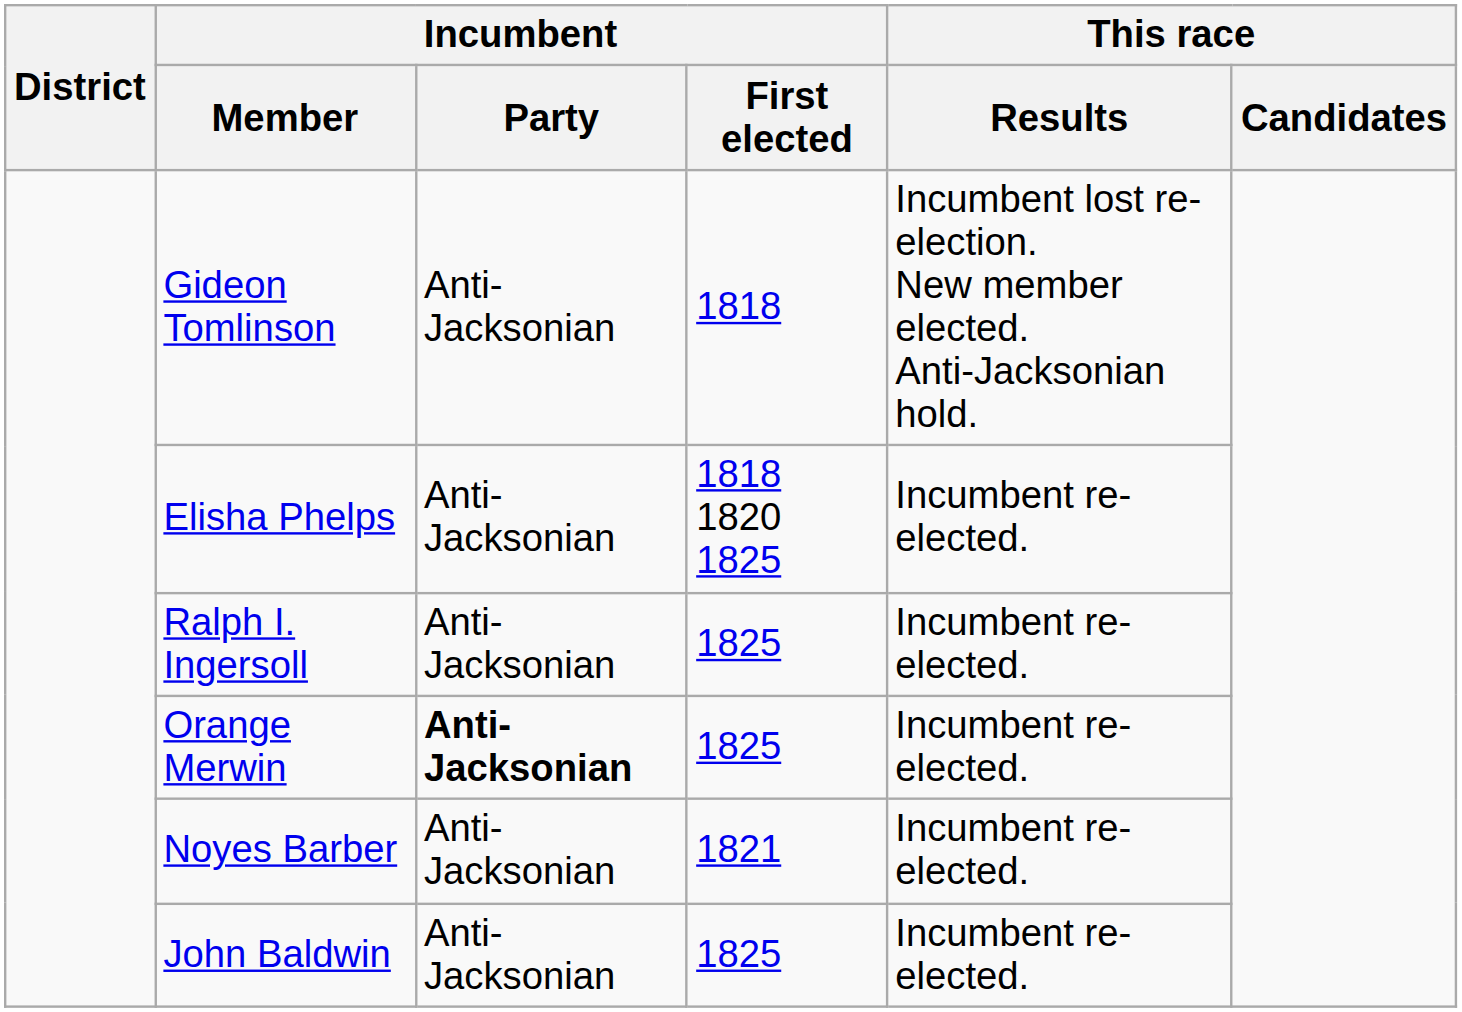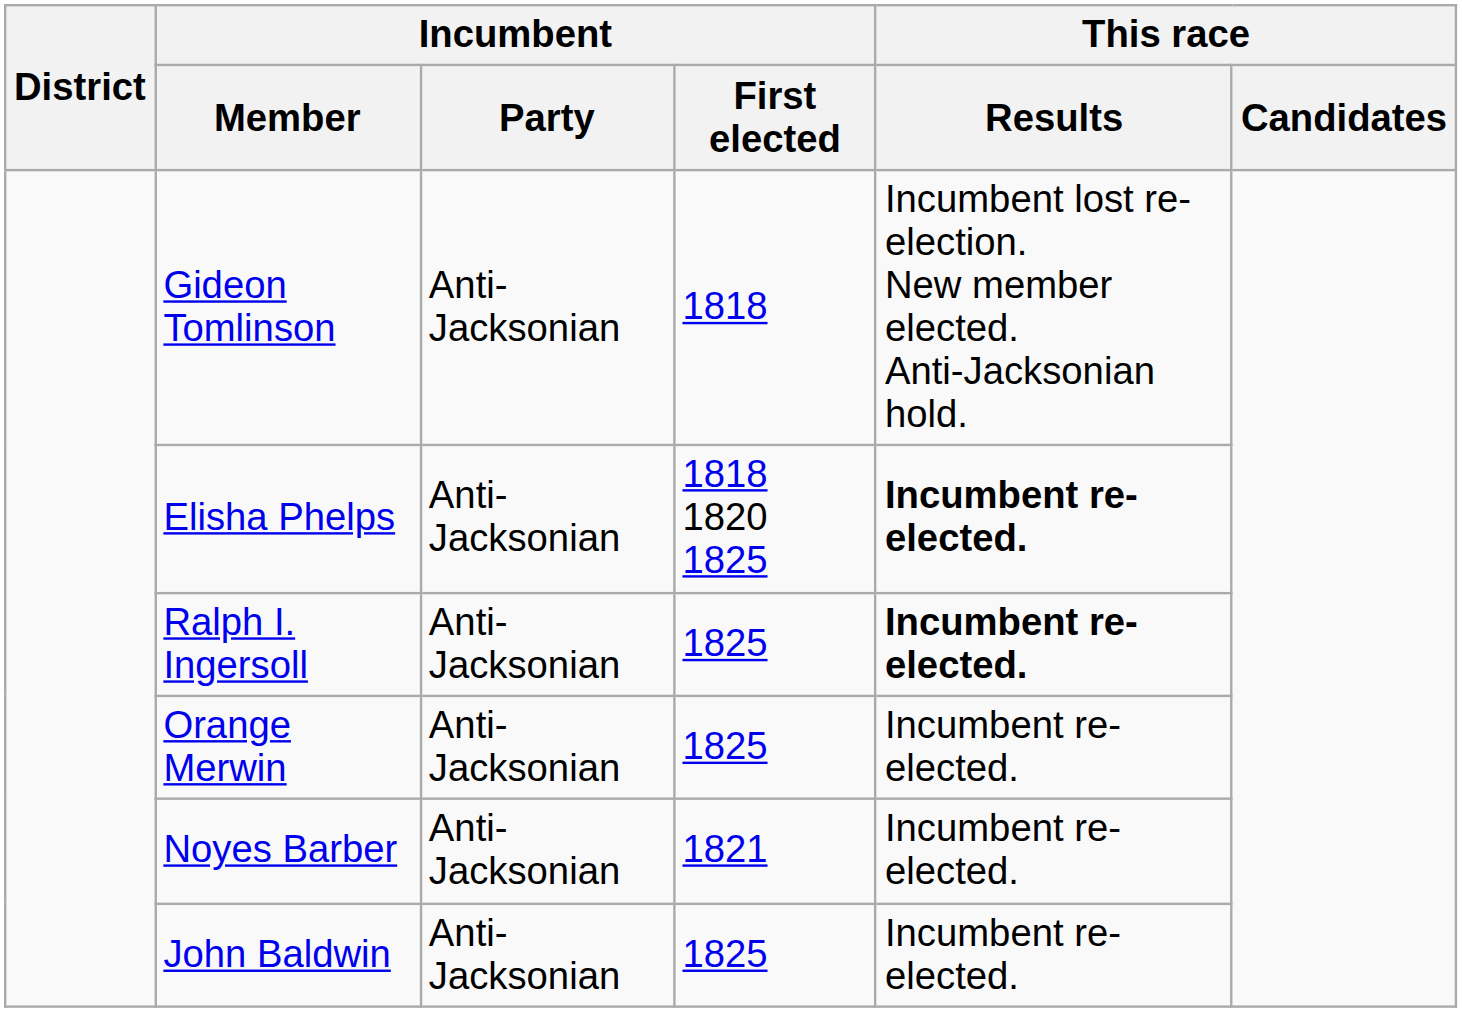Elisha Phelps | This race / Results: normal -> bold
Ralph I. Ingersoll | This race / Results: normal -> bold
Orange Merwin | Incumbent / Party: bold -> normal
